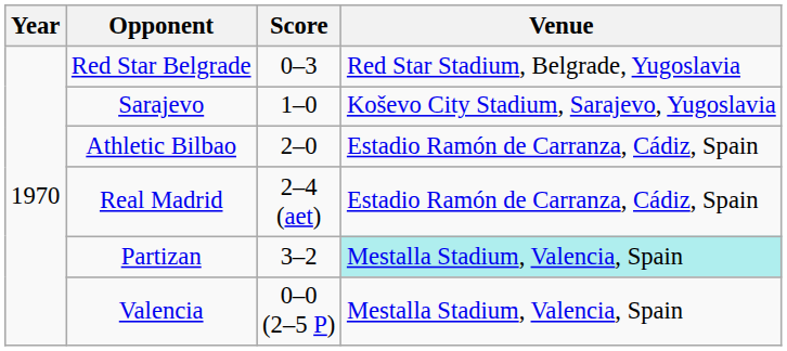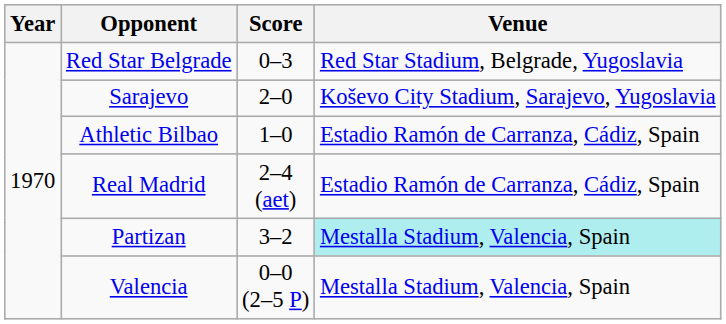Sarajevo | Score: 1–0 -> 2–0
Athletic Bilbao | Score: 2–0 -> 1–0
